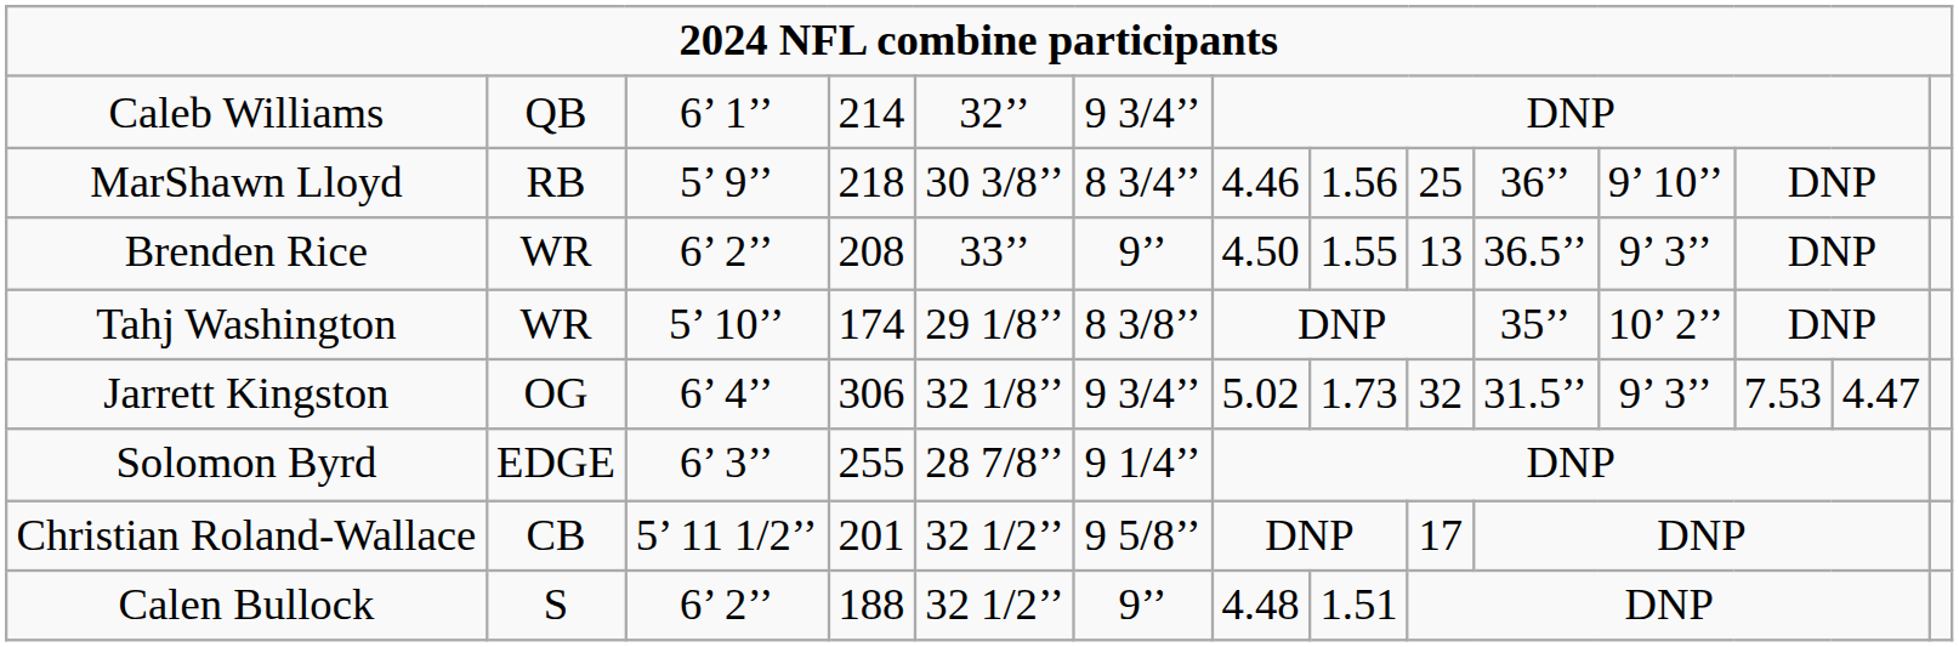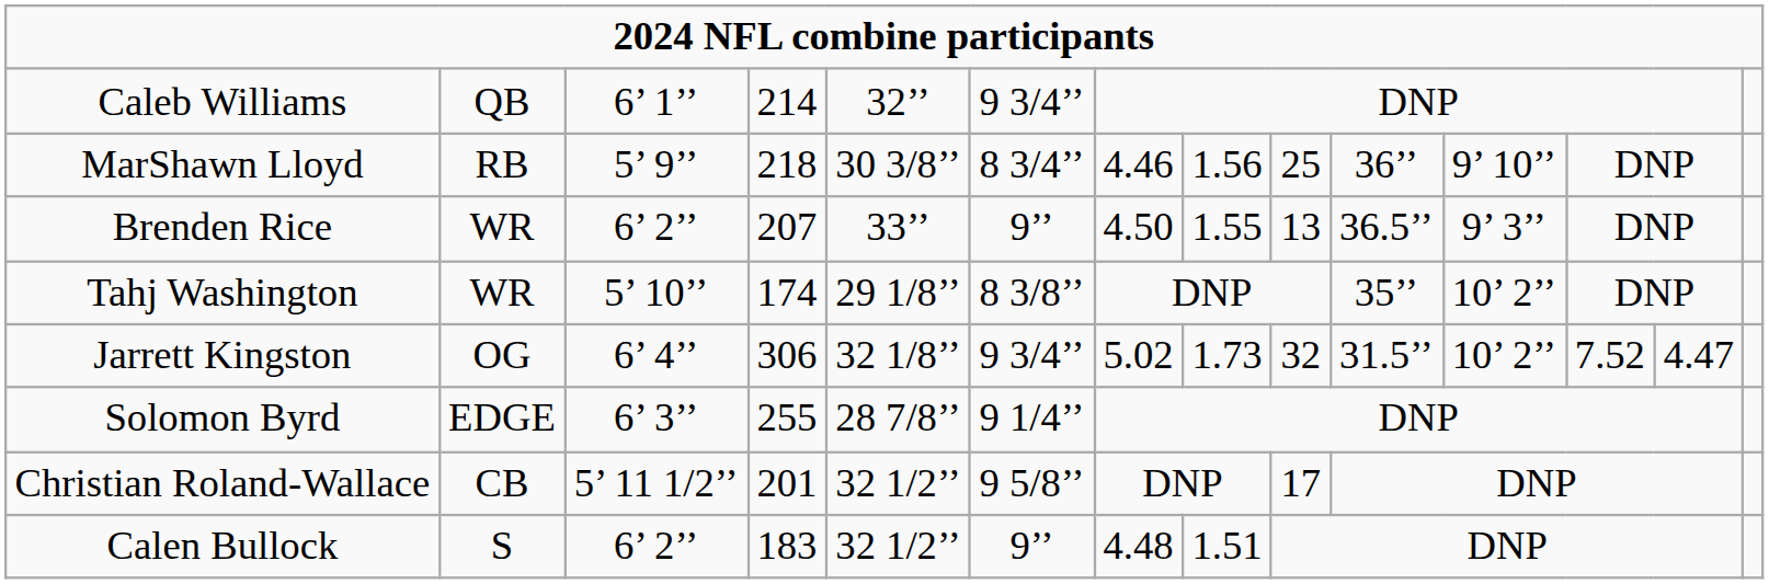Brenden Rice | column 4: 208 -> 207
Jarrett Kingston | column 11: 9’ 3’’ -> 10’ 2’’
Jarrett Kingston | column 12: 7.53 -> 7.52
Calen Bullock | column 4: 188 -> 183
